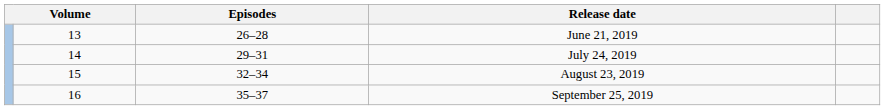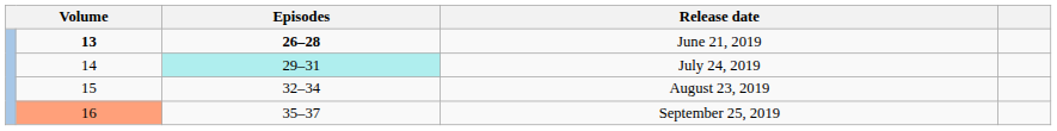June 21, 2019 | column 2: normal -> bold
June 21, 2019 | Episodes: normal -> bold
July 24, 2019 | Episodes: no background -> paleturquoise background
September 25, 2019 | column 2: no background -> lightsalmon background
